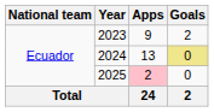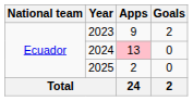2024 | Apps: no background -> pink background
2024 | Goals: khaki background -> no background
2025 | Apps: pink background -> no background
